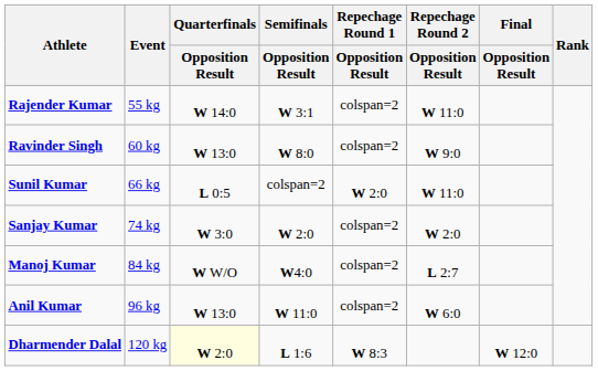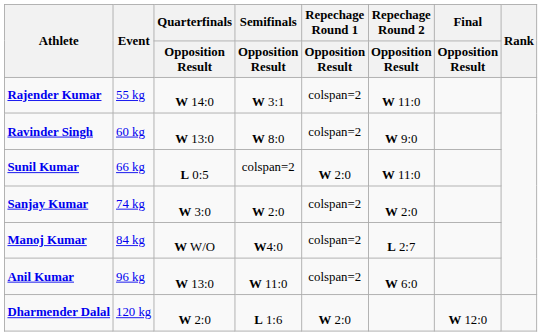Dharmender Dalal | Quarterfinals / Opposition Result: lightyellow background -> no background
Dharmender Dalal | Repechage Round 1 / Opposition Result: W 8:3 -> W 2:0
